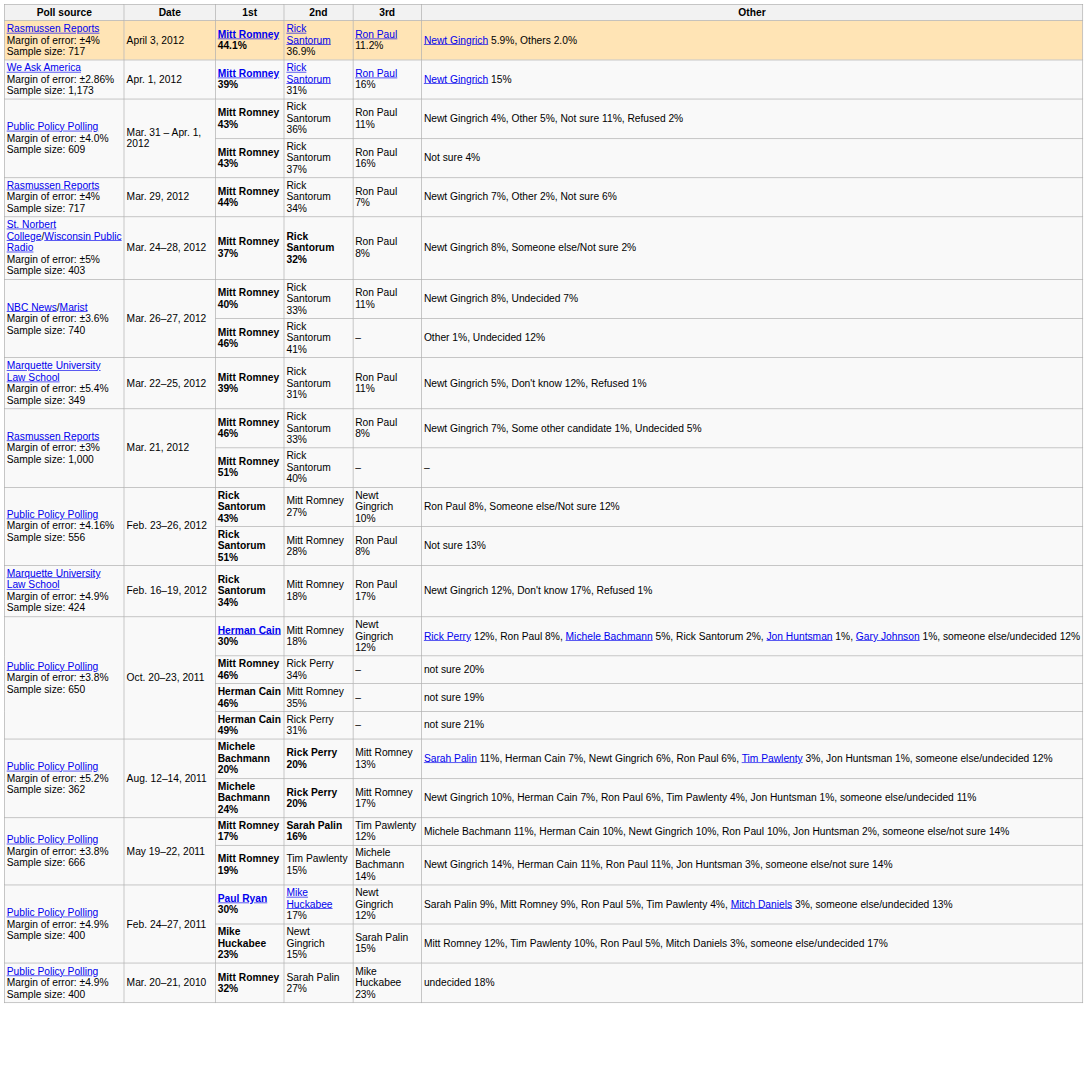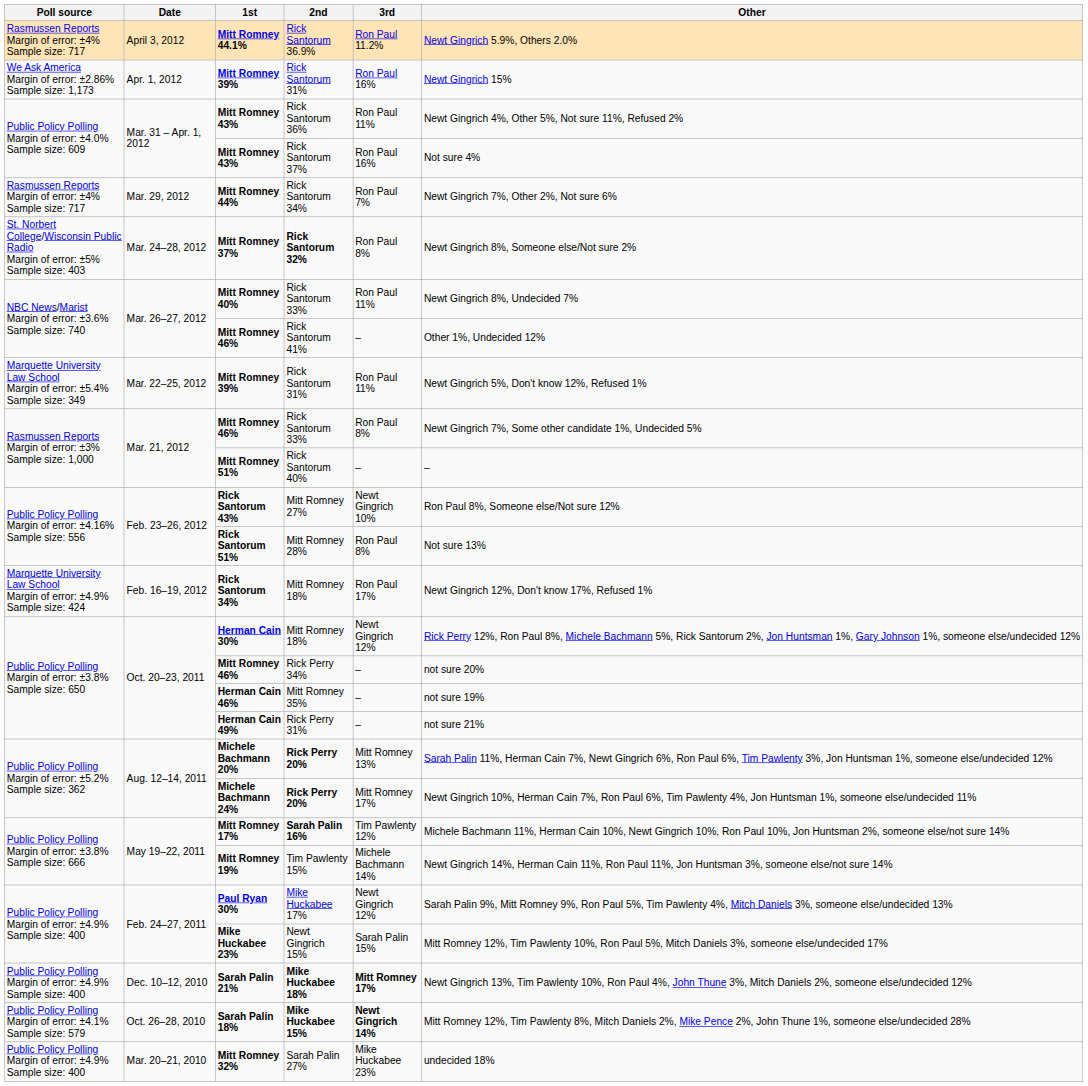+ row: Public Policy Polling Margin of error: ±4.9% Sample size: 400 | Dec. 10–12, 2010 | Sarah Palin 21% | Mike Huckabee 18% | Mitt Romney 17% | Newt Gingrich 13%, Tim Pawlenty 10%, Ron Paul 4%, John Thune 3%, Mitch Daniels 2%, someone else/undecided 12%
+ row: Public Policy Polling Margin of error: ±4.1% Sample size: 579 | Oct. 26–28, 2010 | Sarah Palin 18% | Mike Huckabee 15% | Newt Gingrich 14% | Mitt Romney 12%, Tim Pawlenty 8%, Mitch Daniels 2%, Mike Pence 2%, John Thune 1%, someone else/undecided 28%
